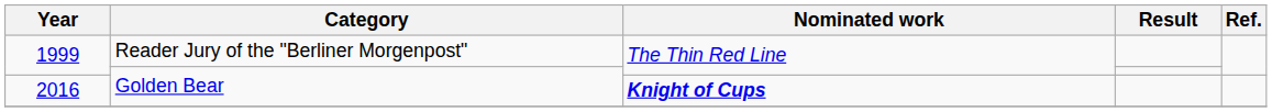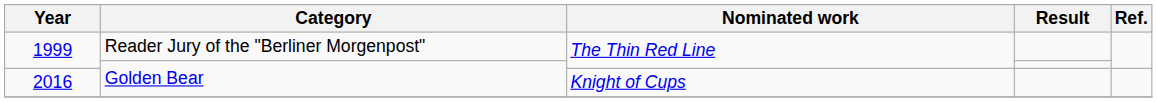2016 | Nominated work: bold -> normal
